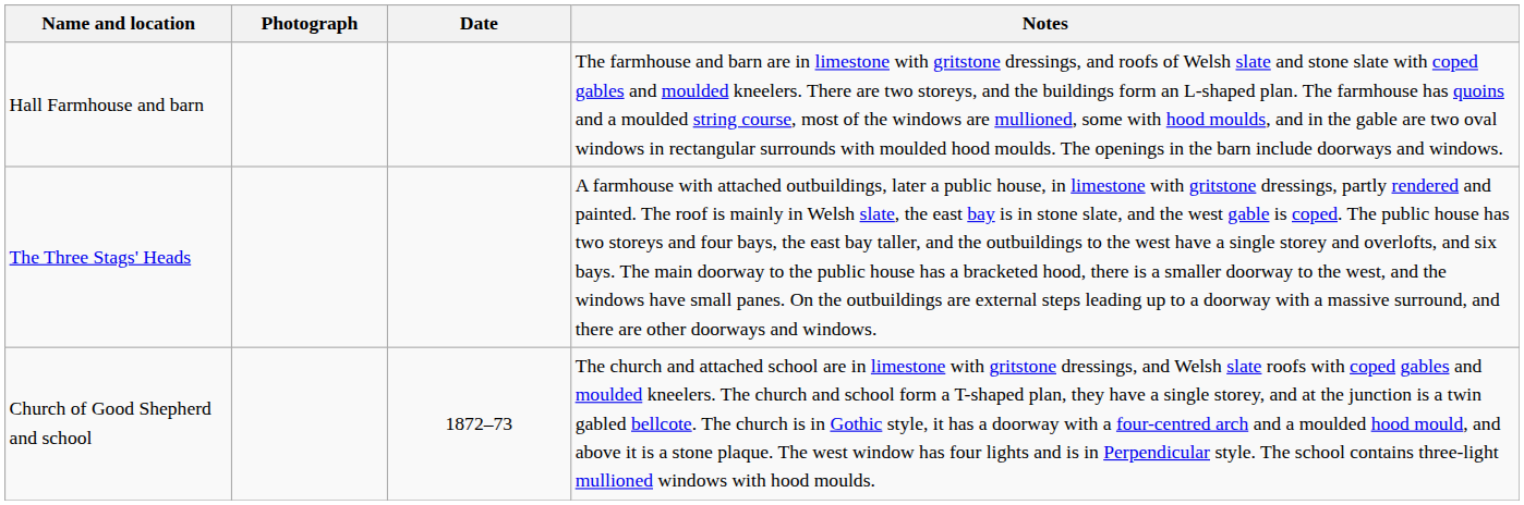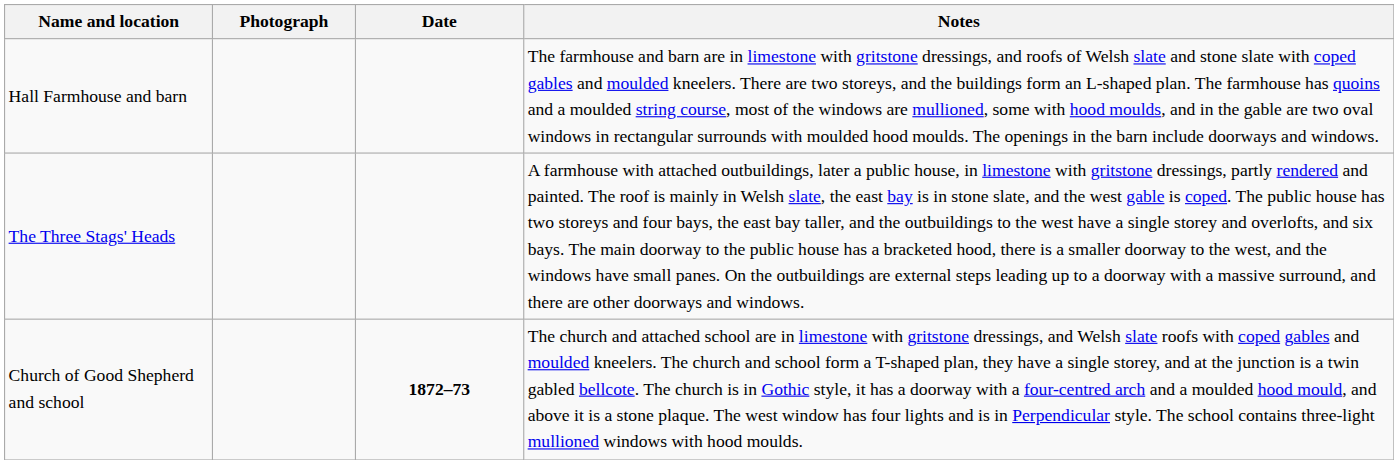Church of Good Shepherd and school | Date: normal -> bold
